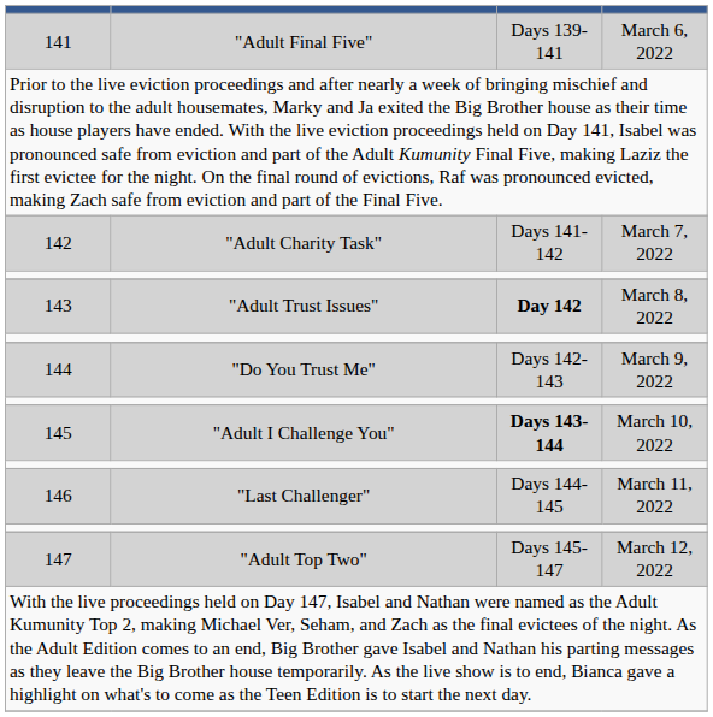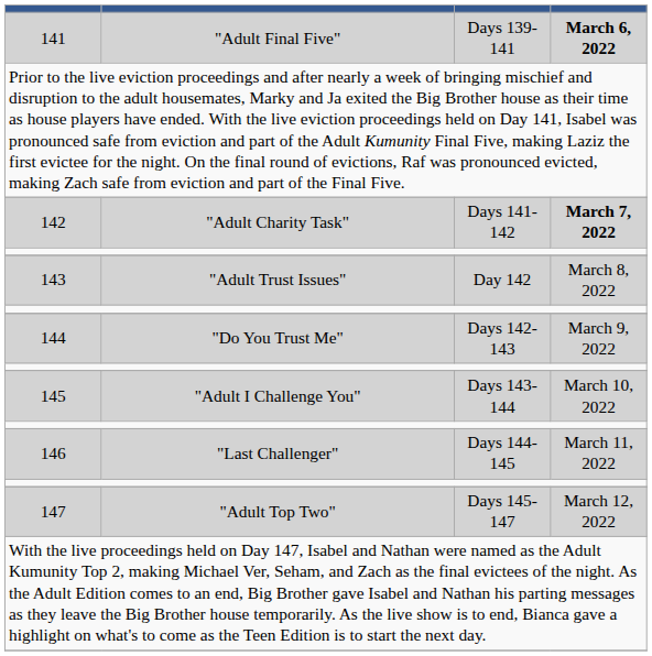141 | column 4: normal -> bold
142 | column 4: normal -> bold
143 | column 3: bold -> normal
145 | column 3: bold -> normal
